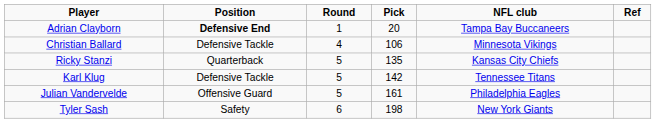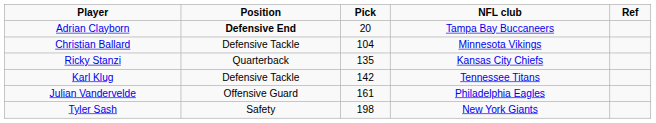- column: Round | 1 | 4 | 5 | 5 | 5 | 6
Christian Ballard | Pick: 106 -> 104
